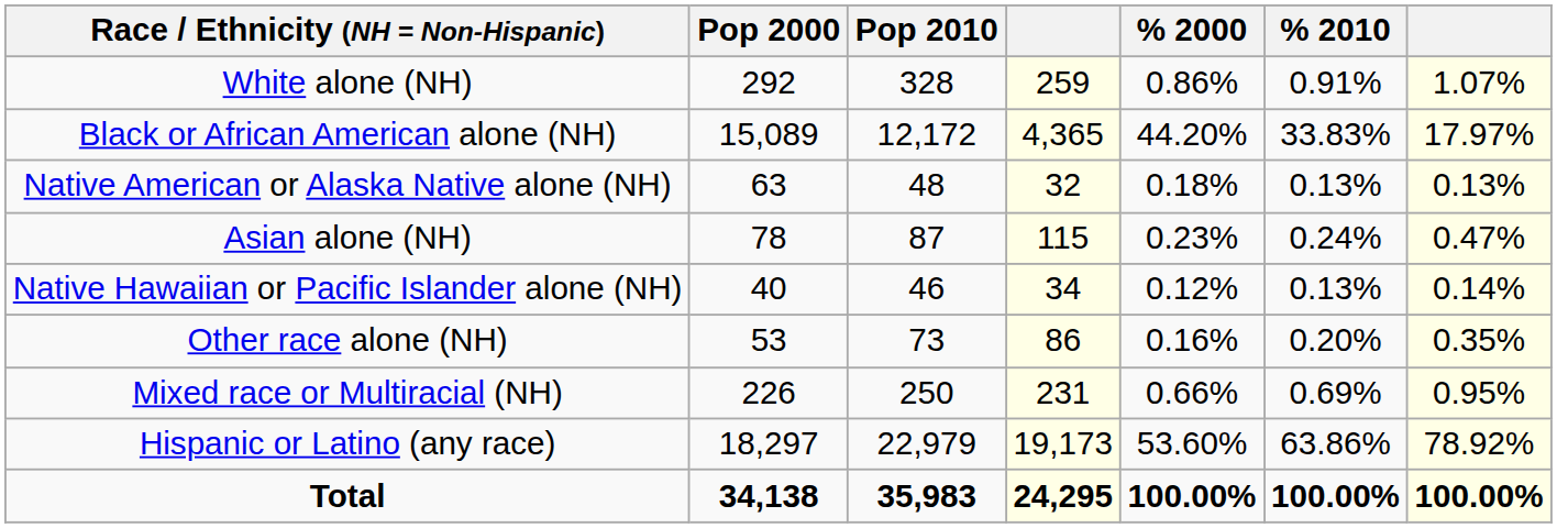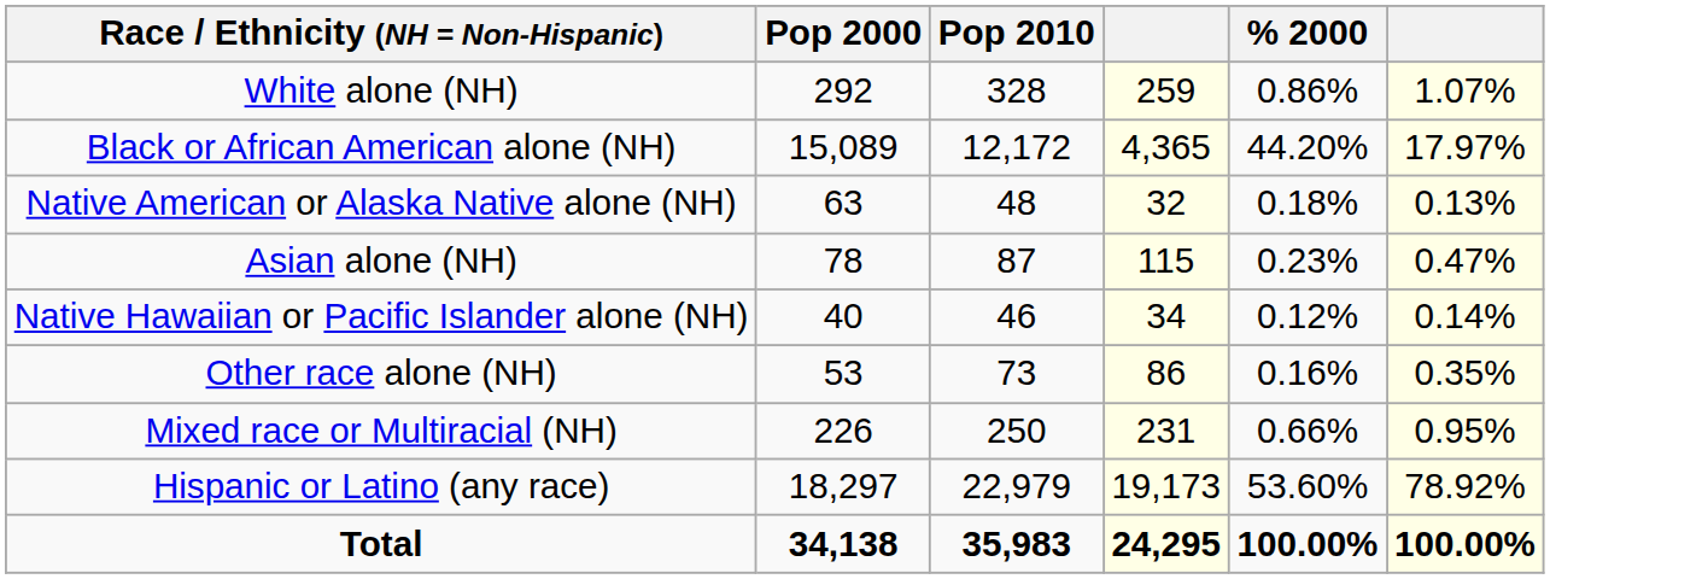- column: % 2010 | 0.91% | 33.83% | 0.13% | 0.24% | 0.13% | 0.20% | 0.69% | 63.86% | 100.00%
